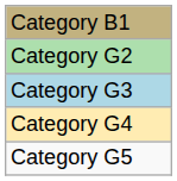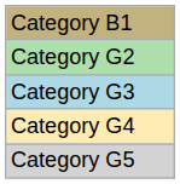row 5 | column 1: no background -> lightgrey background
